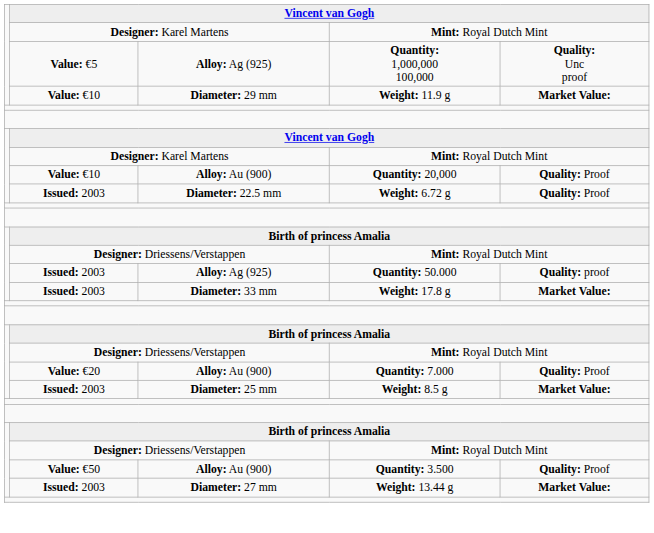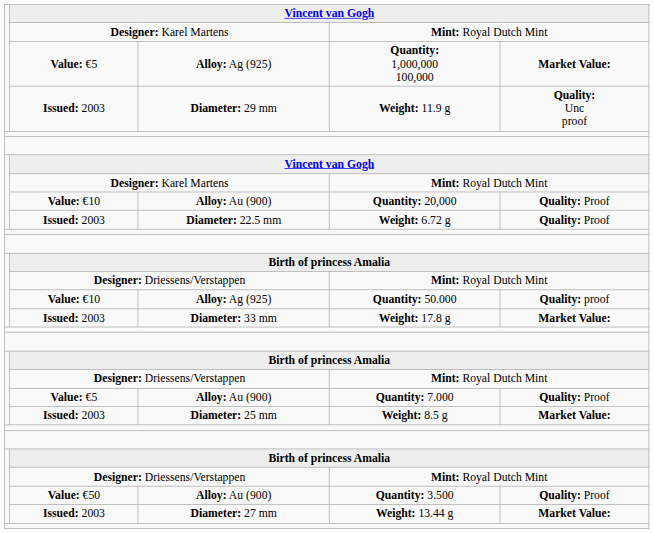Quantity: 1,000,000 100,000 | column 5: Quality: Unc proof -> Market Value:
Weight: 11.9 g | column 2: Value: €10 -> Issued: 2003
Weight: 11.9 g | column 5: Market Value: -> Quality: Unc proof
Quantity: 50.000 | column 2: Issued: 2003 -> Value: €10
Quantity: 7.000 | column 2: Value: €20 -> Value: €5
